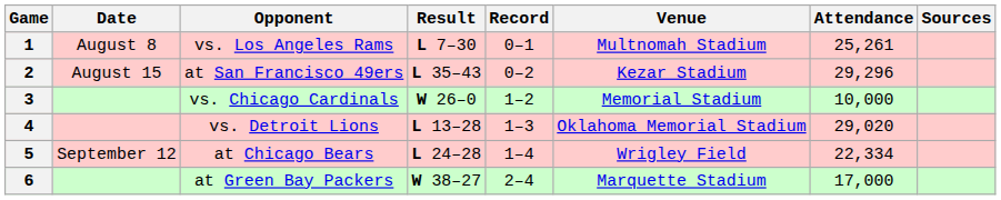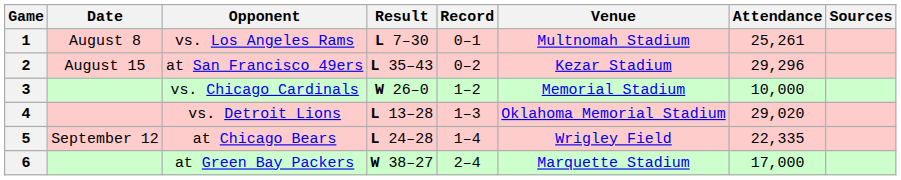5 | Attendance: 22,334 -> 22,335
